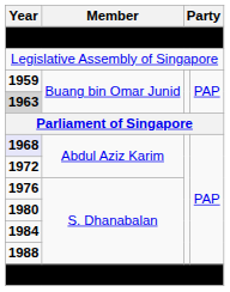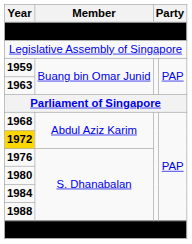1963 | Year: lightgrey background -> no background
1968 | Year: lavender background -> no background
1972 | Year: no background -> gold background
